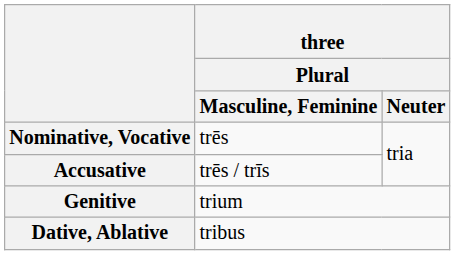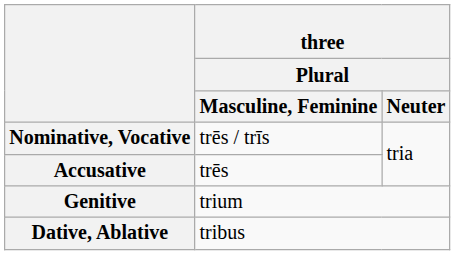Nominative, Vocative | three / Plural / Masculine, Feminine: trēs -> trēs / trīs
Accusative | three / Plural / Masculine, Feminine: trēs / trīs -> trēs
